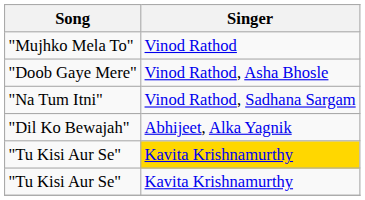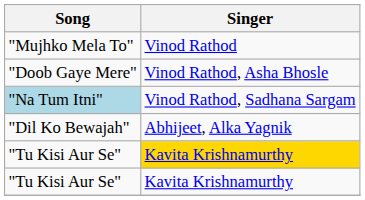row 4 | Song: no background -> lightblue background
